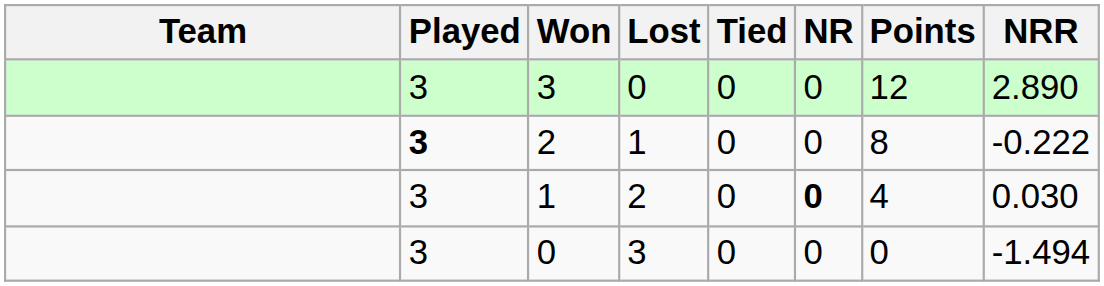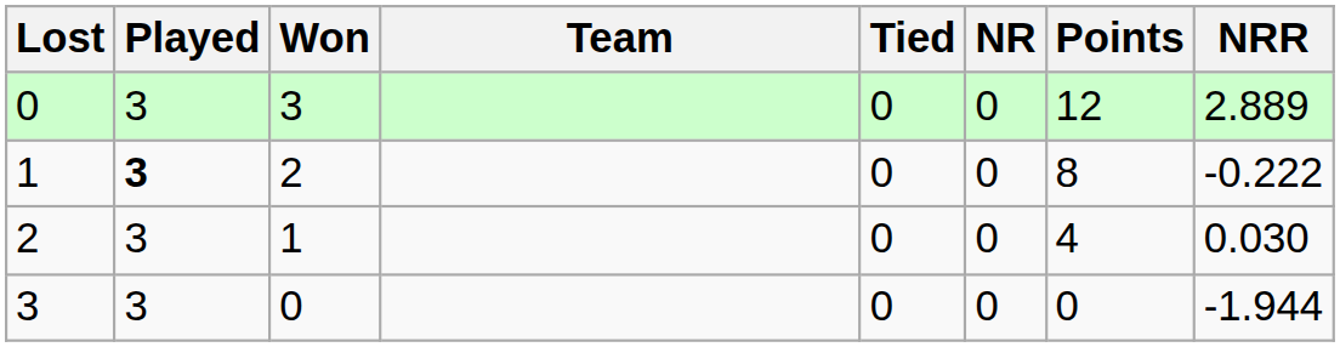columns swapped: Team <-> Lost
row 2 | NRR: 2.890 -> 2.889
row 4 | NR: bold -> normal
row 5 | NRR: -1.494 -> -1.944
